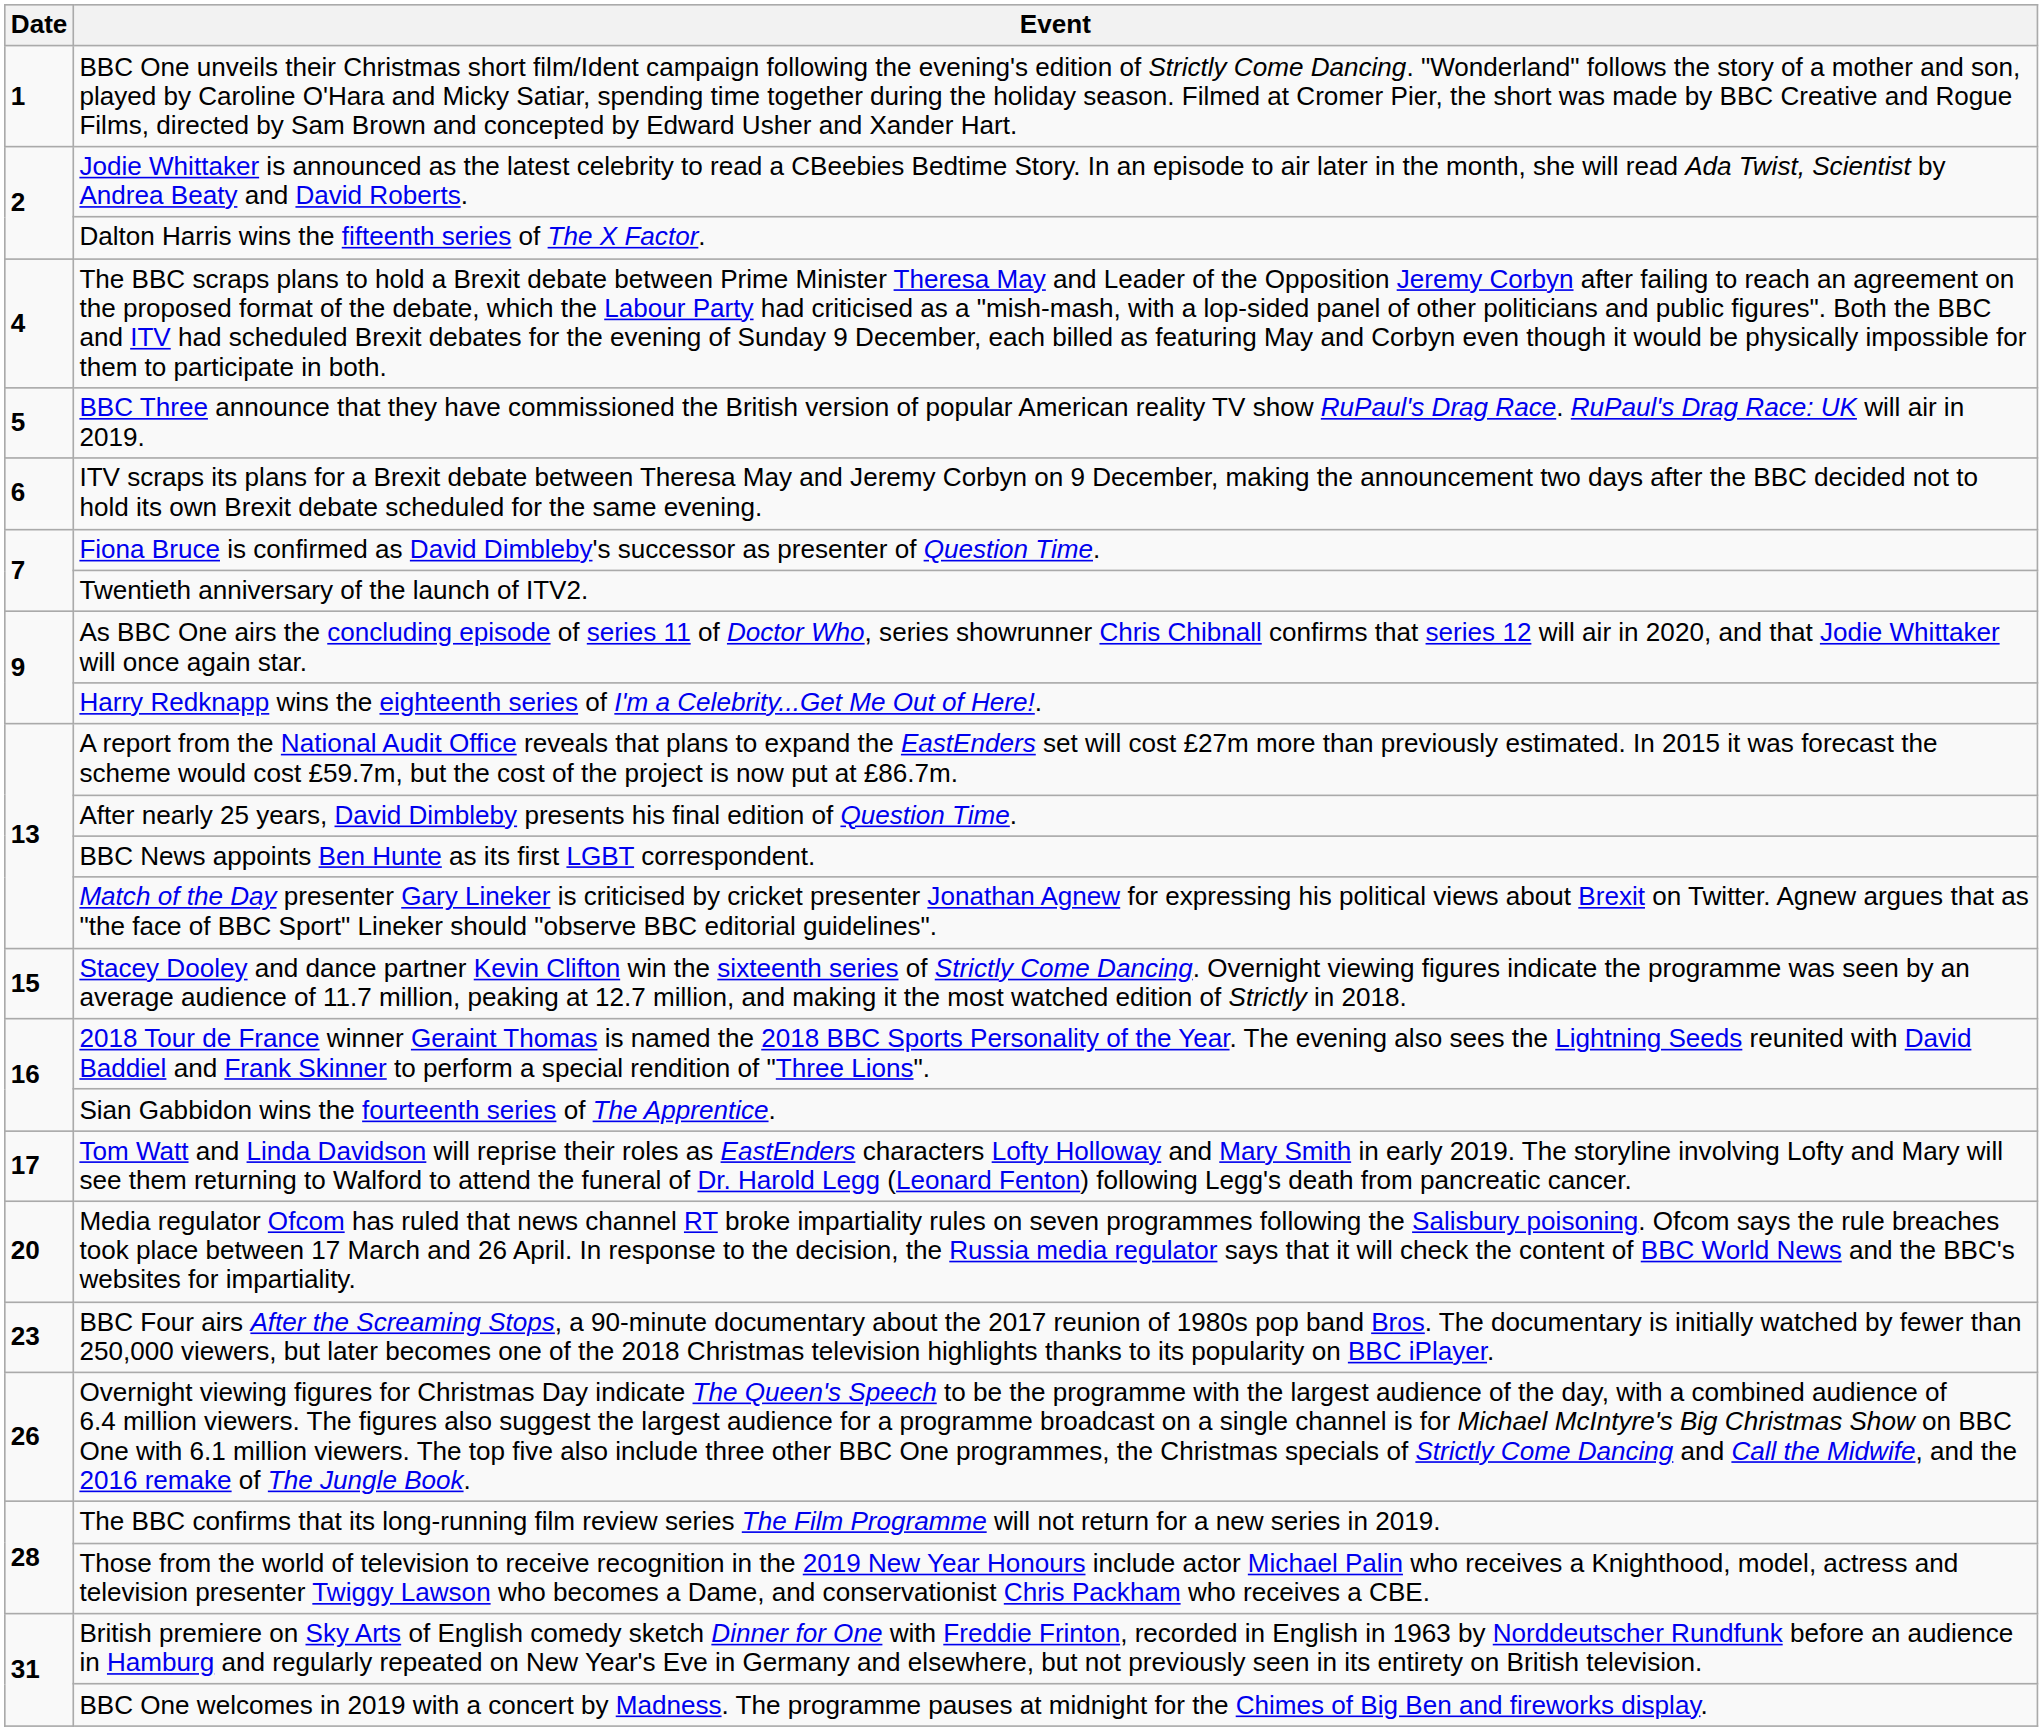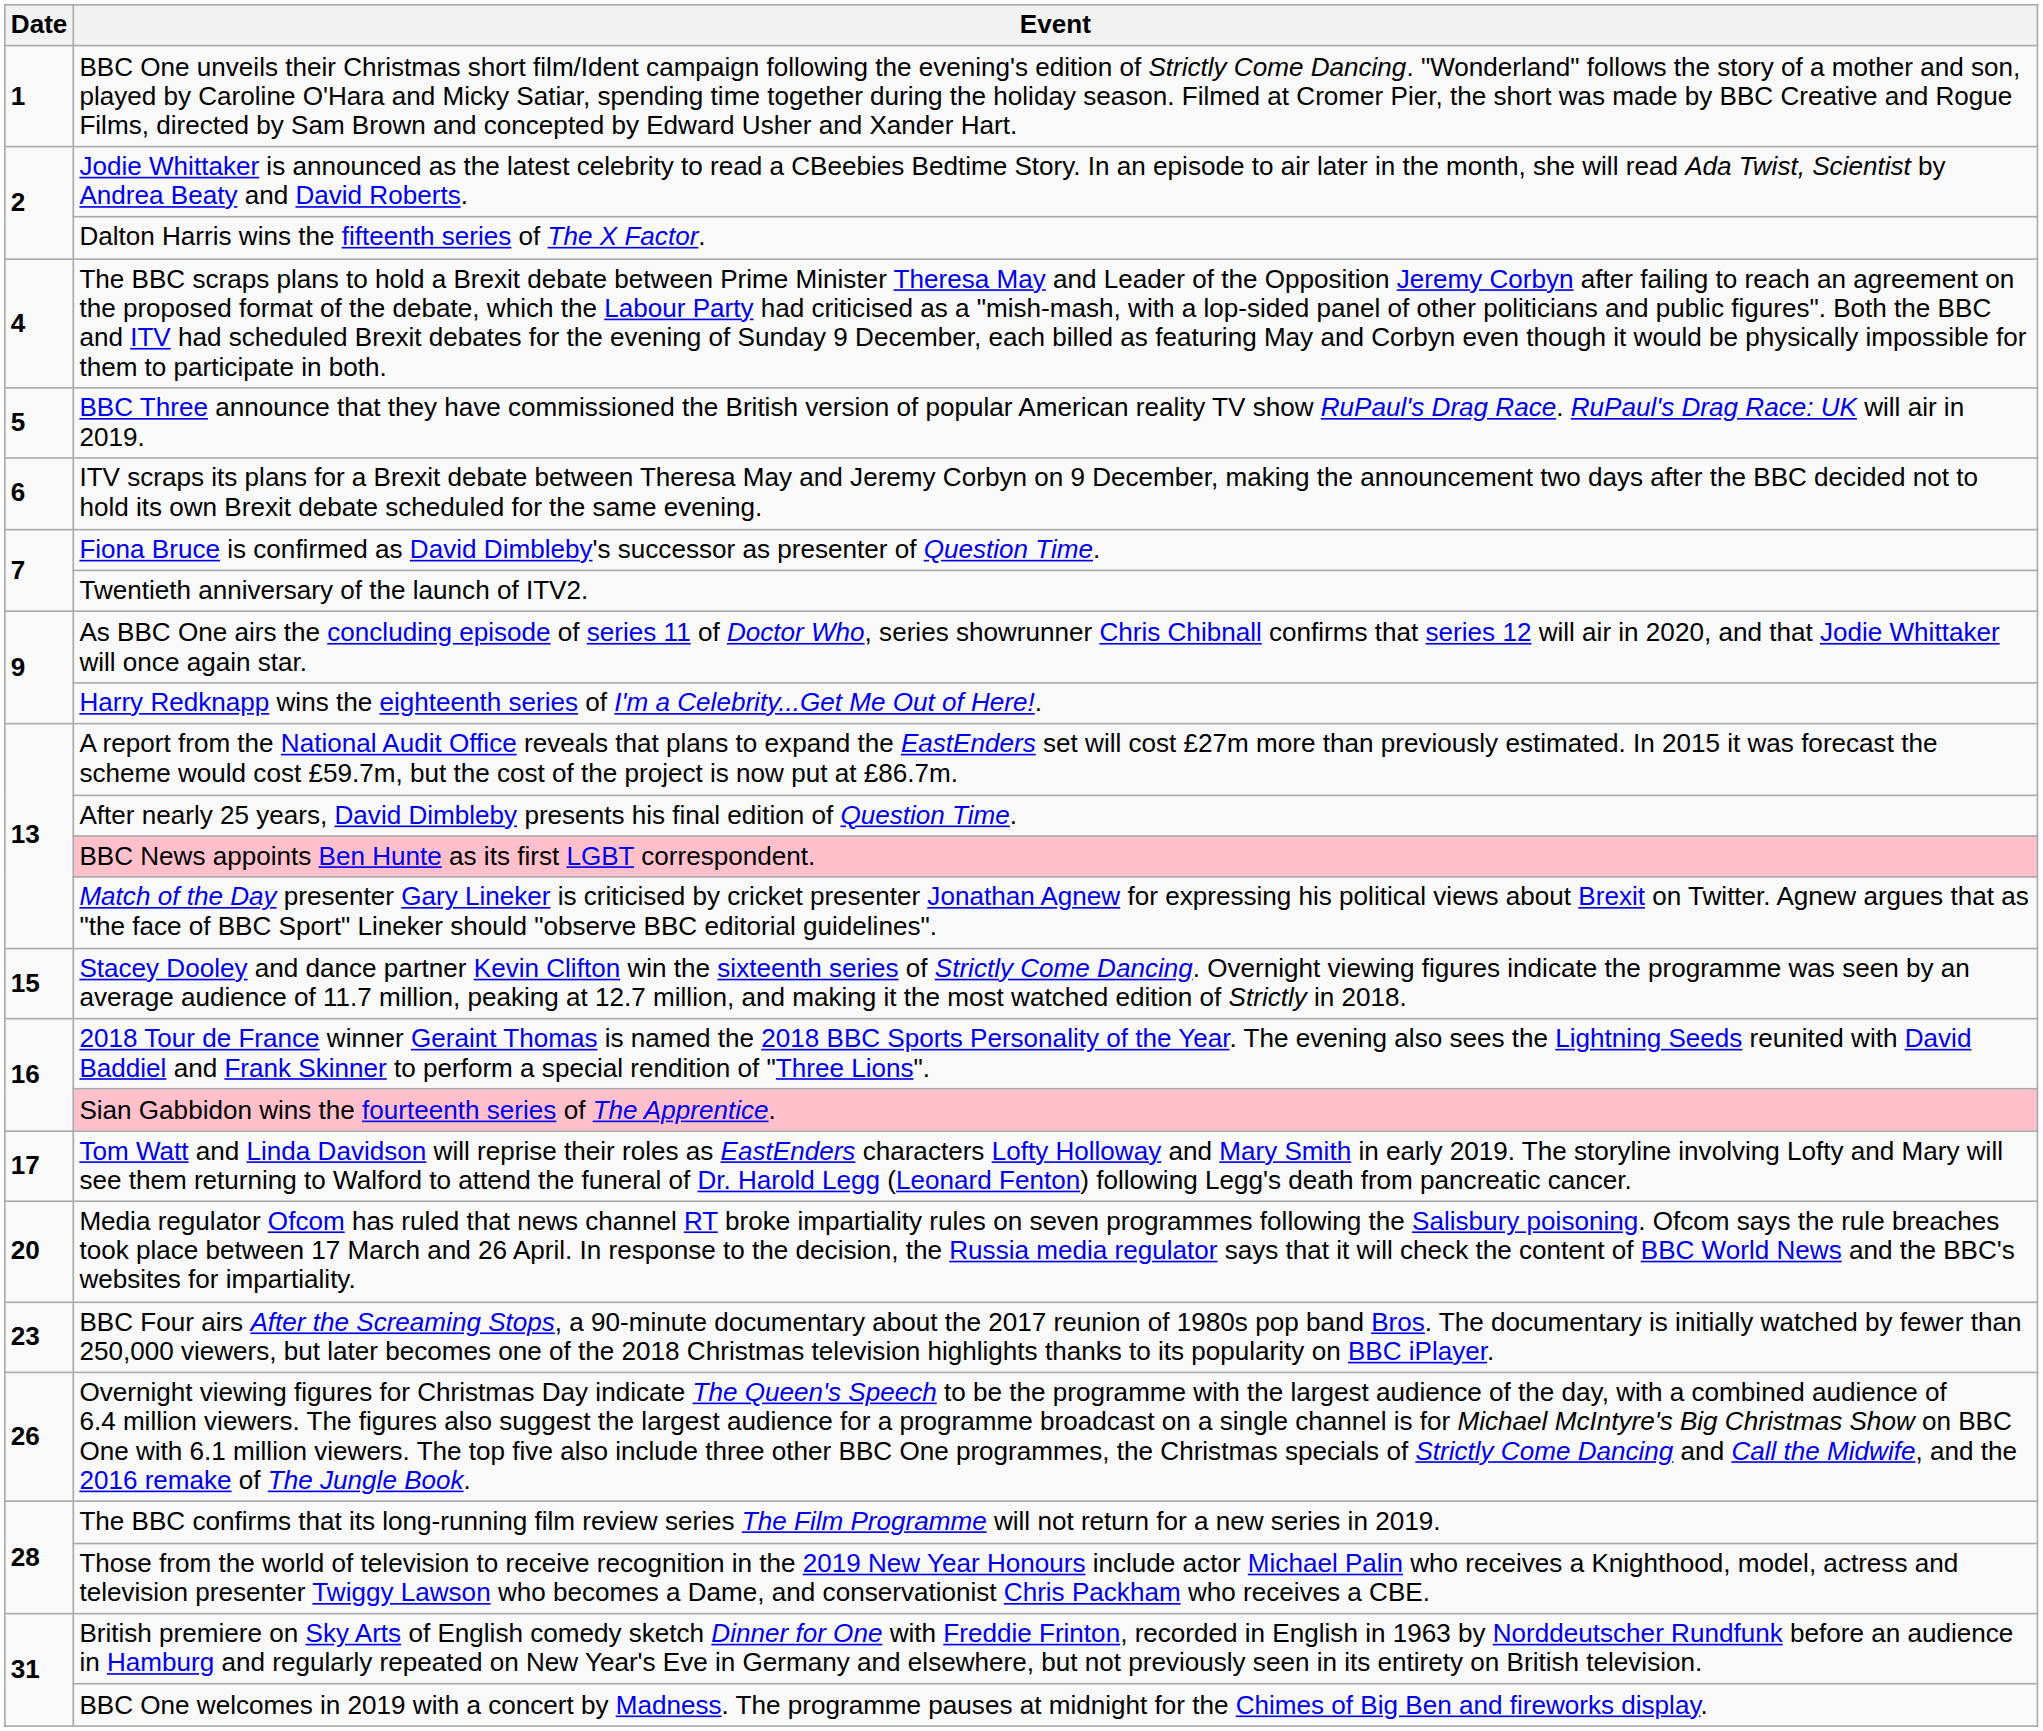BBC News appoints Ben Hunte as its first LGBT correspondent. | Event: no background -> pink background
Sian Gabbidon wins the fourteenth series of The Apprentice. | Event: no background -> pink background
